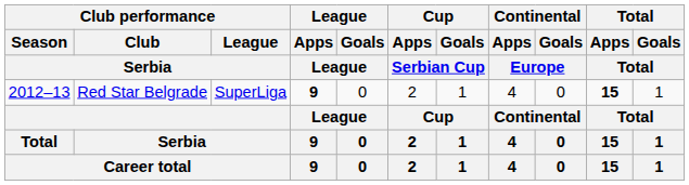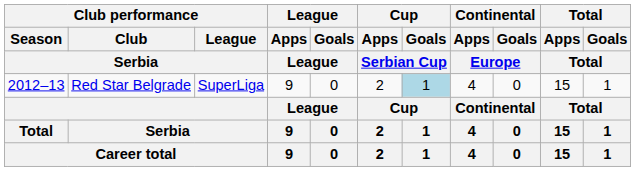Red Star Belgrade | League / Apps / League: bold -> normal
Red Star Belgrade | Cup / Goals / Serbian Cup: no background -> lightblue background
Red Star Belgrade | Total / Apps / Total: bold -> normal
